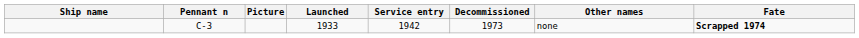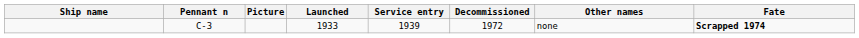row 2 | Service entry: 1942 -> 1939
row 2 | Decommissioned: 1973 -> 1972
